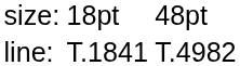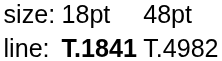line: | column 2: normal -> bold
